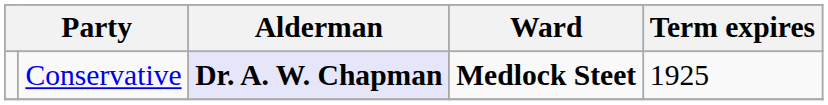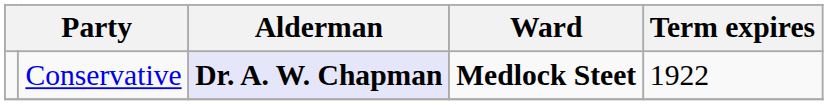Conservative | Term expires: 1925 -> 1922
